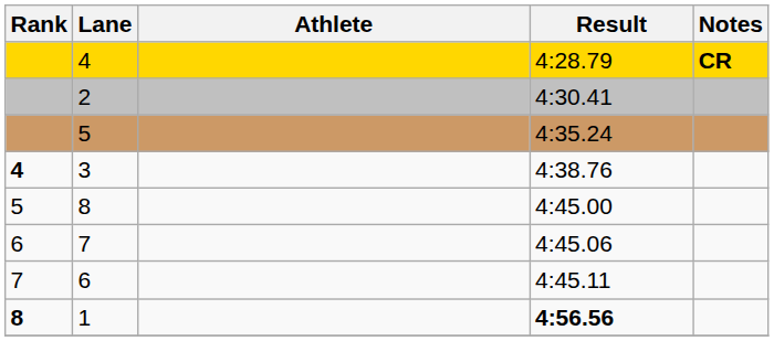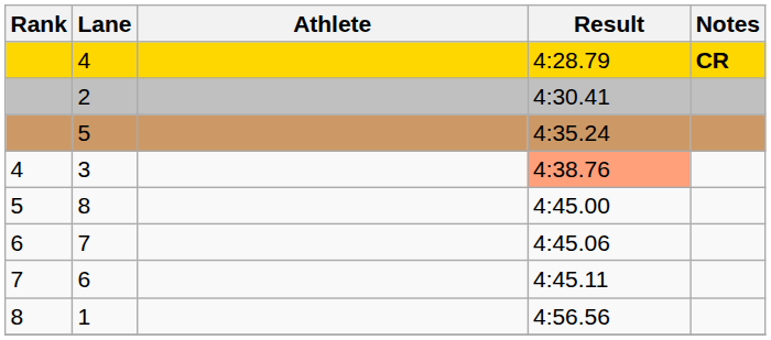3 | Rank: bold -> normal
3 | Result: no background -> lightsalmon background
1 | Rank: bold -> normal
1 | Result: bold -> normal
